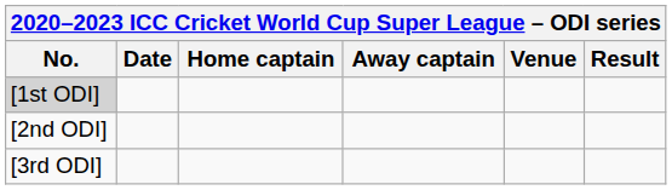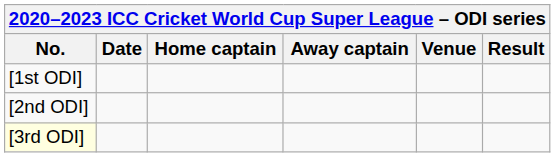[1st ODI] | No.: lightgrey background -> no background
[3rd ODI] | No.: no background -> lightyellow background
